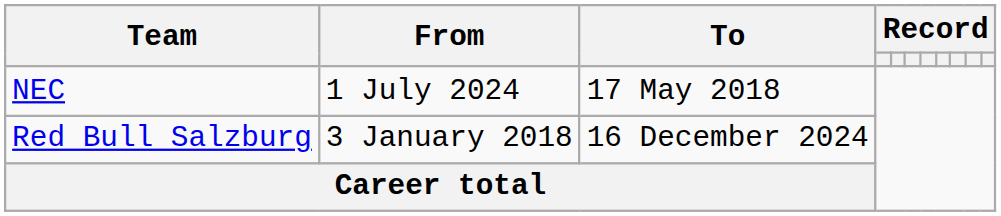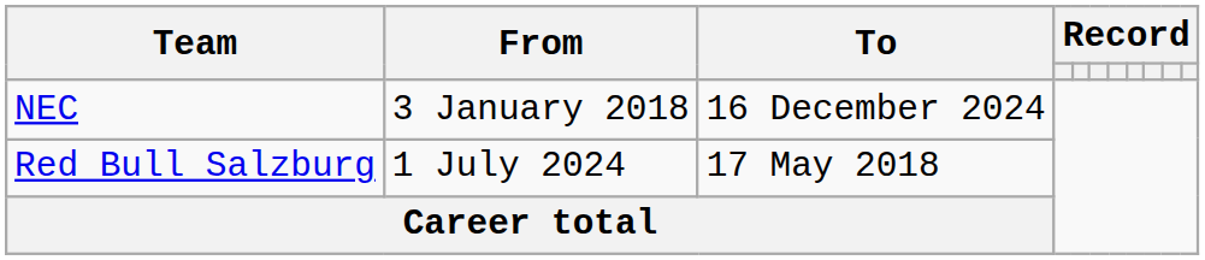NEC | From: 1 July 2024 -> 3 January 2018
NEC | To: 17 May 2018 -> 16 December 2024
Red Bull Salzburg | From: 3 January 2018 -> 1 July 2024
Red Bull Salzburg | To: 16 December 2024 -> 17 May 2018
